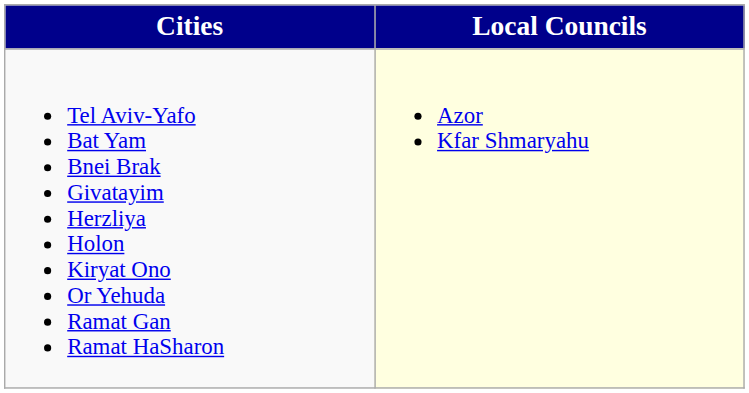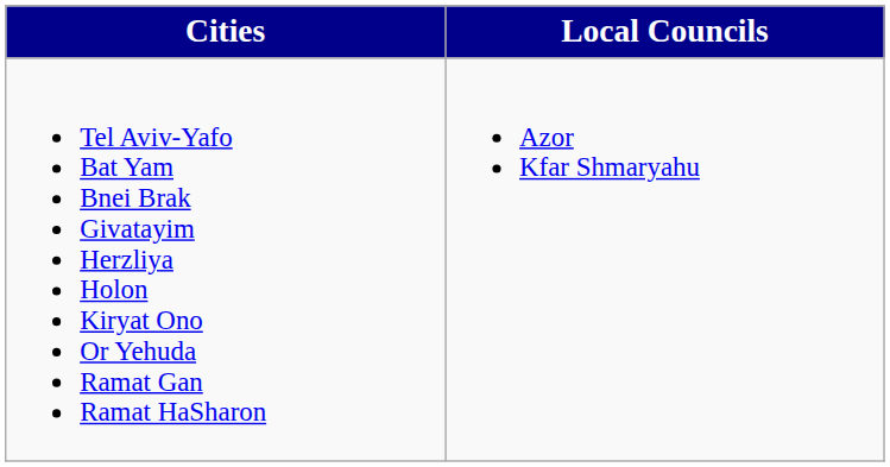row 2 | Local Councils: lightyellow background -> no background
